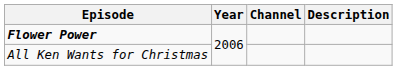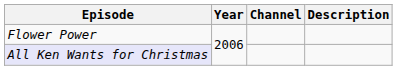Flower Power | Episode: bold -> normal
All Ken Wants for Christmas | Episode: no background -> lavender background
